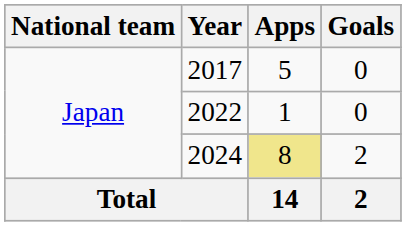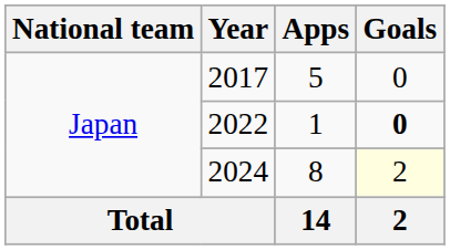2022 | Goals: normal -> bold
2024 | Apps: khaki background -> no background
2024 | Goals: no background -> lightyellow background
